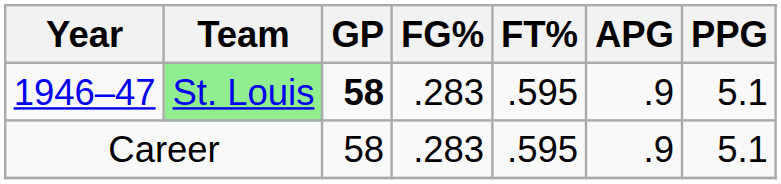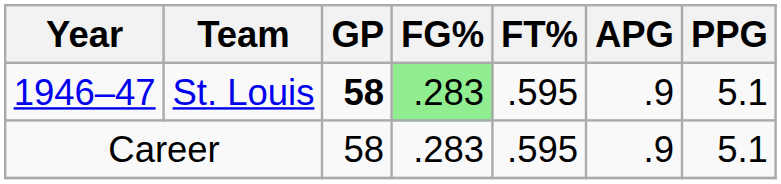1946–47 | Team: lightgreen background -> no background
1946–47 | FG%: no background -> lightgreen background
